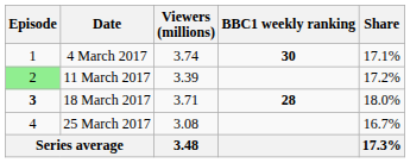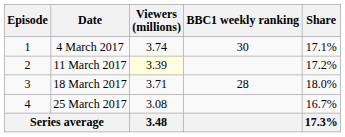4 March 2017 | BBC1 weekly ranking: bold -> normal
11 March 2017 | Episode: lightgreen background -> no background
11 March 2017 | Viewers (millions): no background -> lightyellow background
18 March 2017 | Episode: bold -> normal
18 March 2017 | BBC1 weekly ranking: bold -> normal
